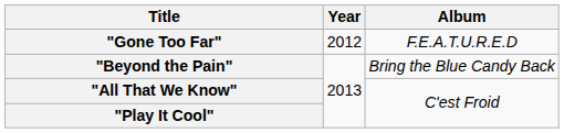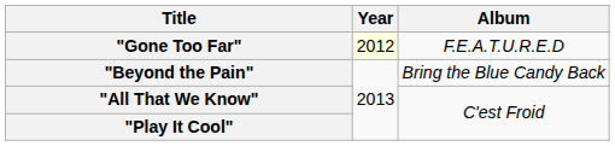"Gone Too Far" | Year: no background -> lightyellow background
